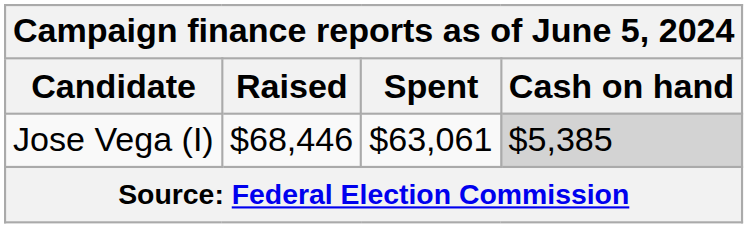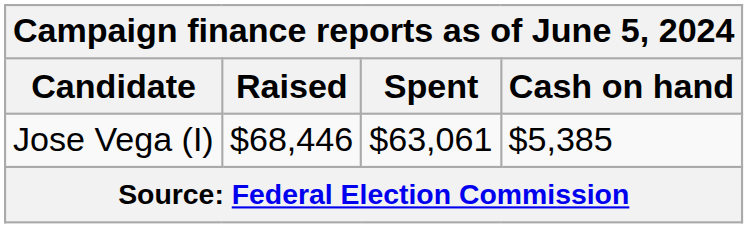Jose Vega (I) | Cash on hand: lightgrey background -> no background
